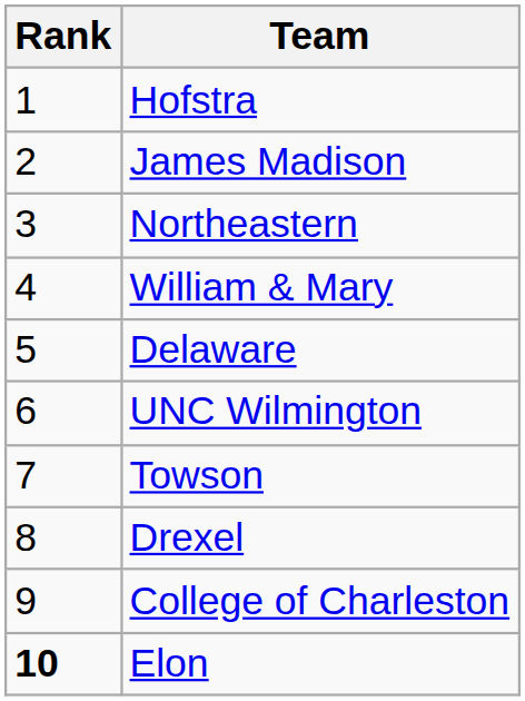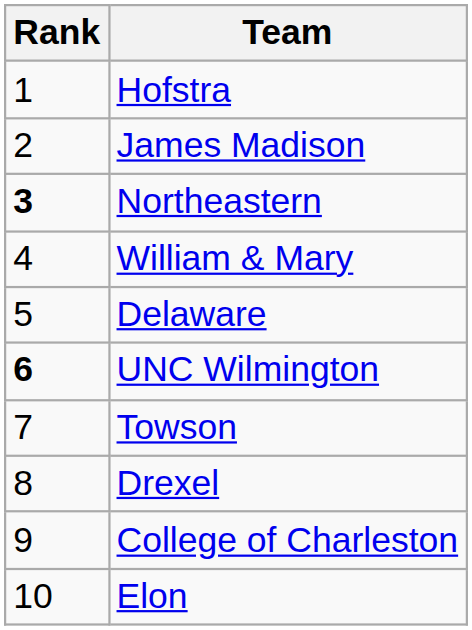Northeastern | Rank: normal -> bold
UNC Wilmington | Rank: normal -> bold
Elon | Rank: bold -> normal
